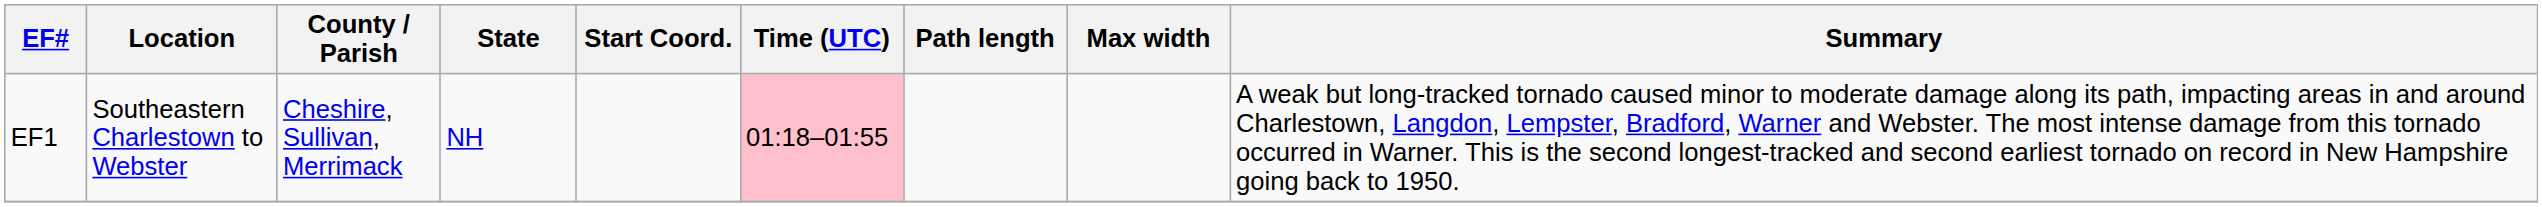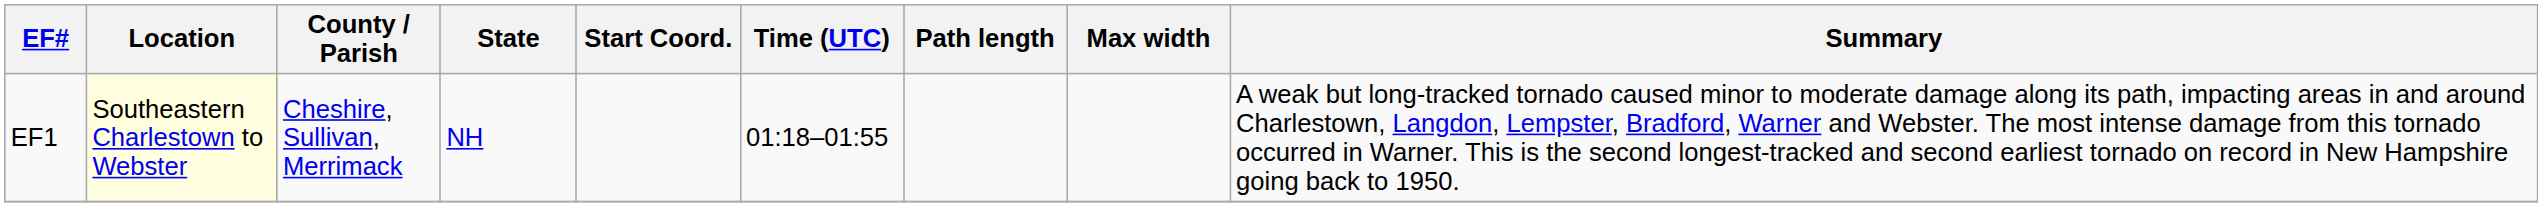EF1 | Location: no background -> lightyellow background
EF1 | Time (UTC): pink background -> no background
